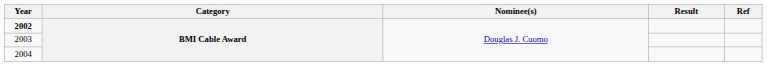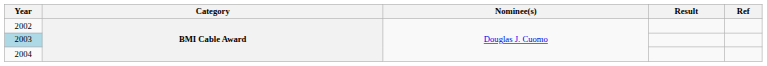2002 | Year: bold -> normal
2003 | Year: no background -> lightblue background
